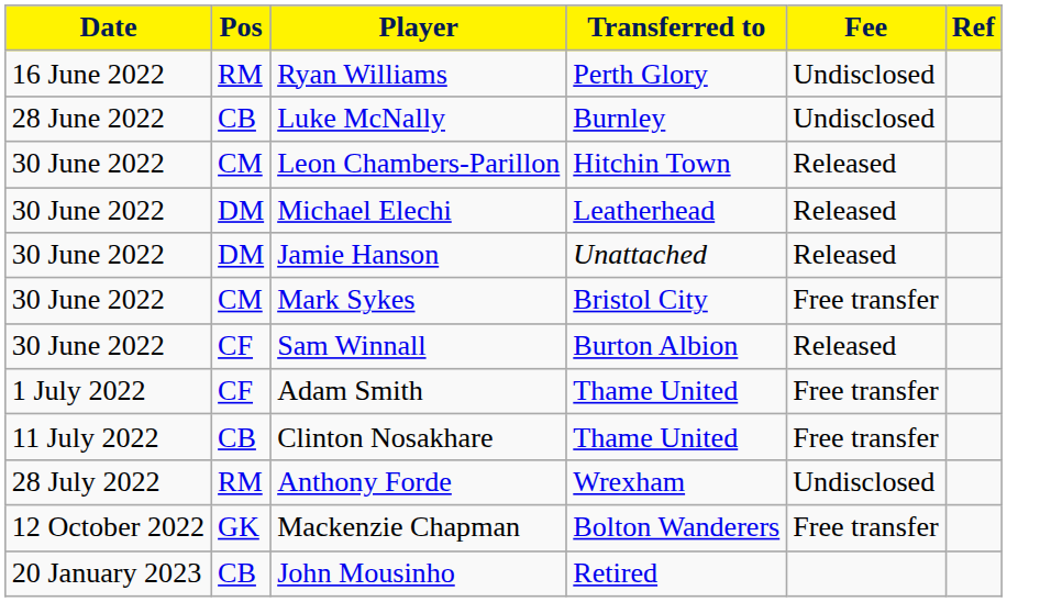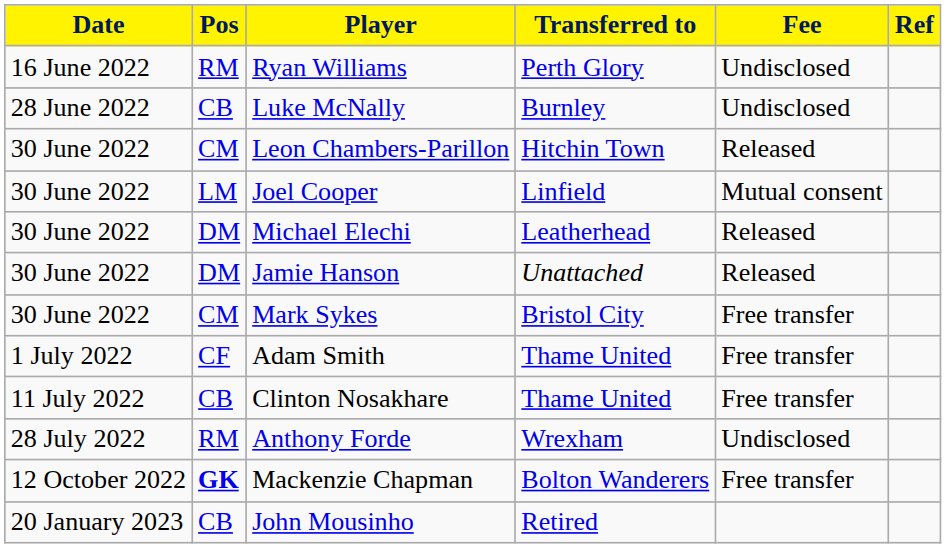+ row: 30 June 2022 | LM | Joel Cooper | Linfield | Mutual consent
- row: 30 June 2022 | CF | Sam Winnall | Burton Albion | Released
Mackenzie Chapman | Pos: normal -> bold
